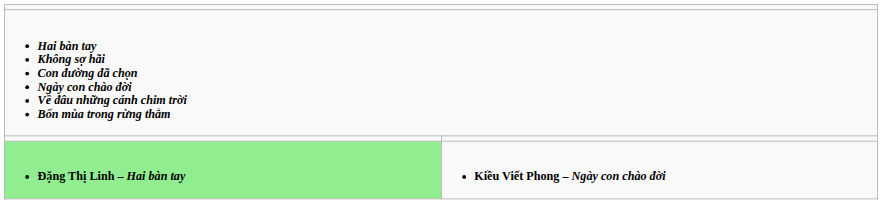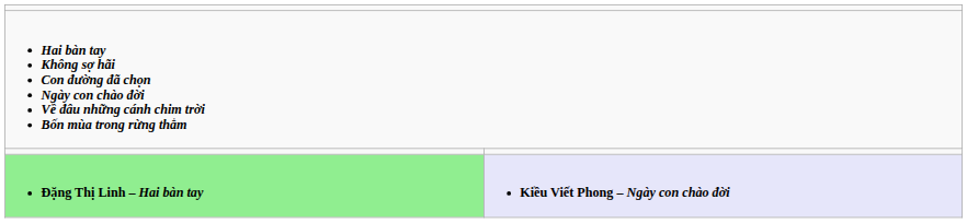row 4 | column 2: no background -> lavender background
